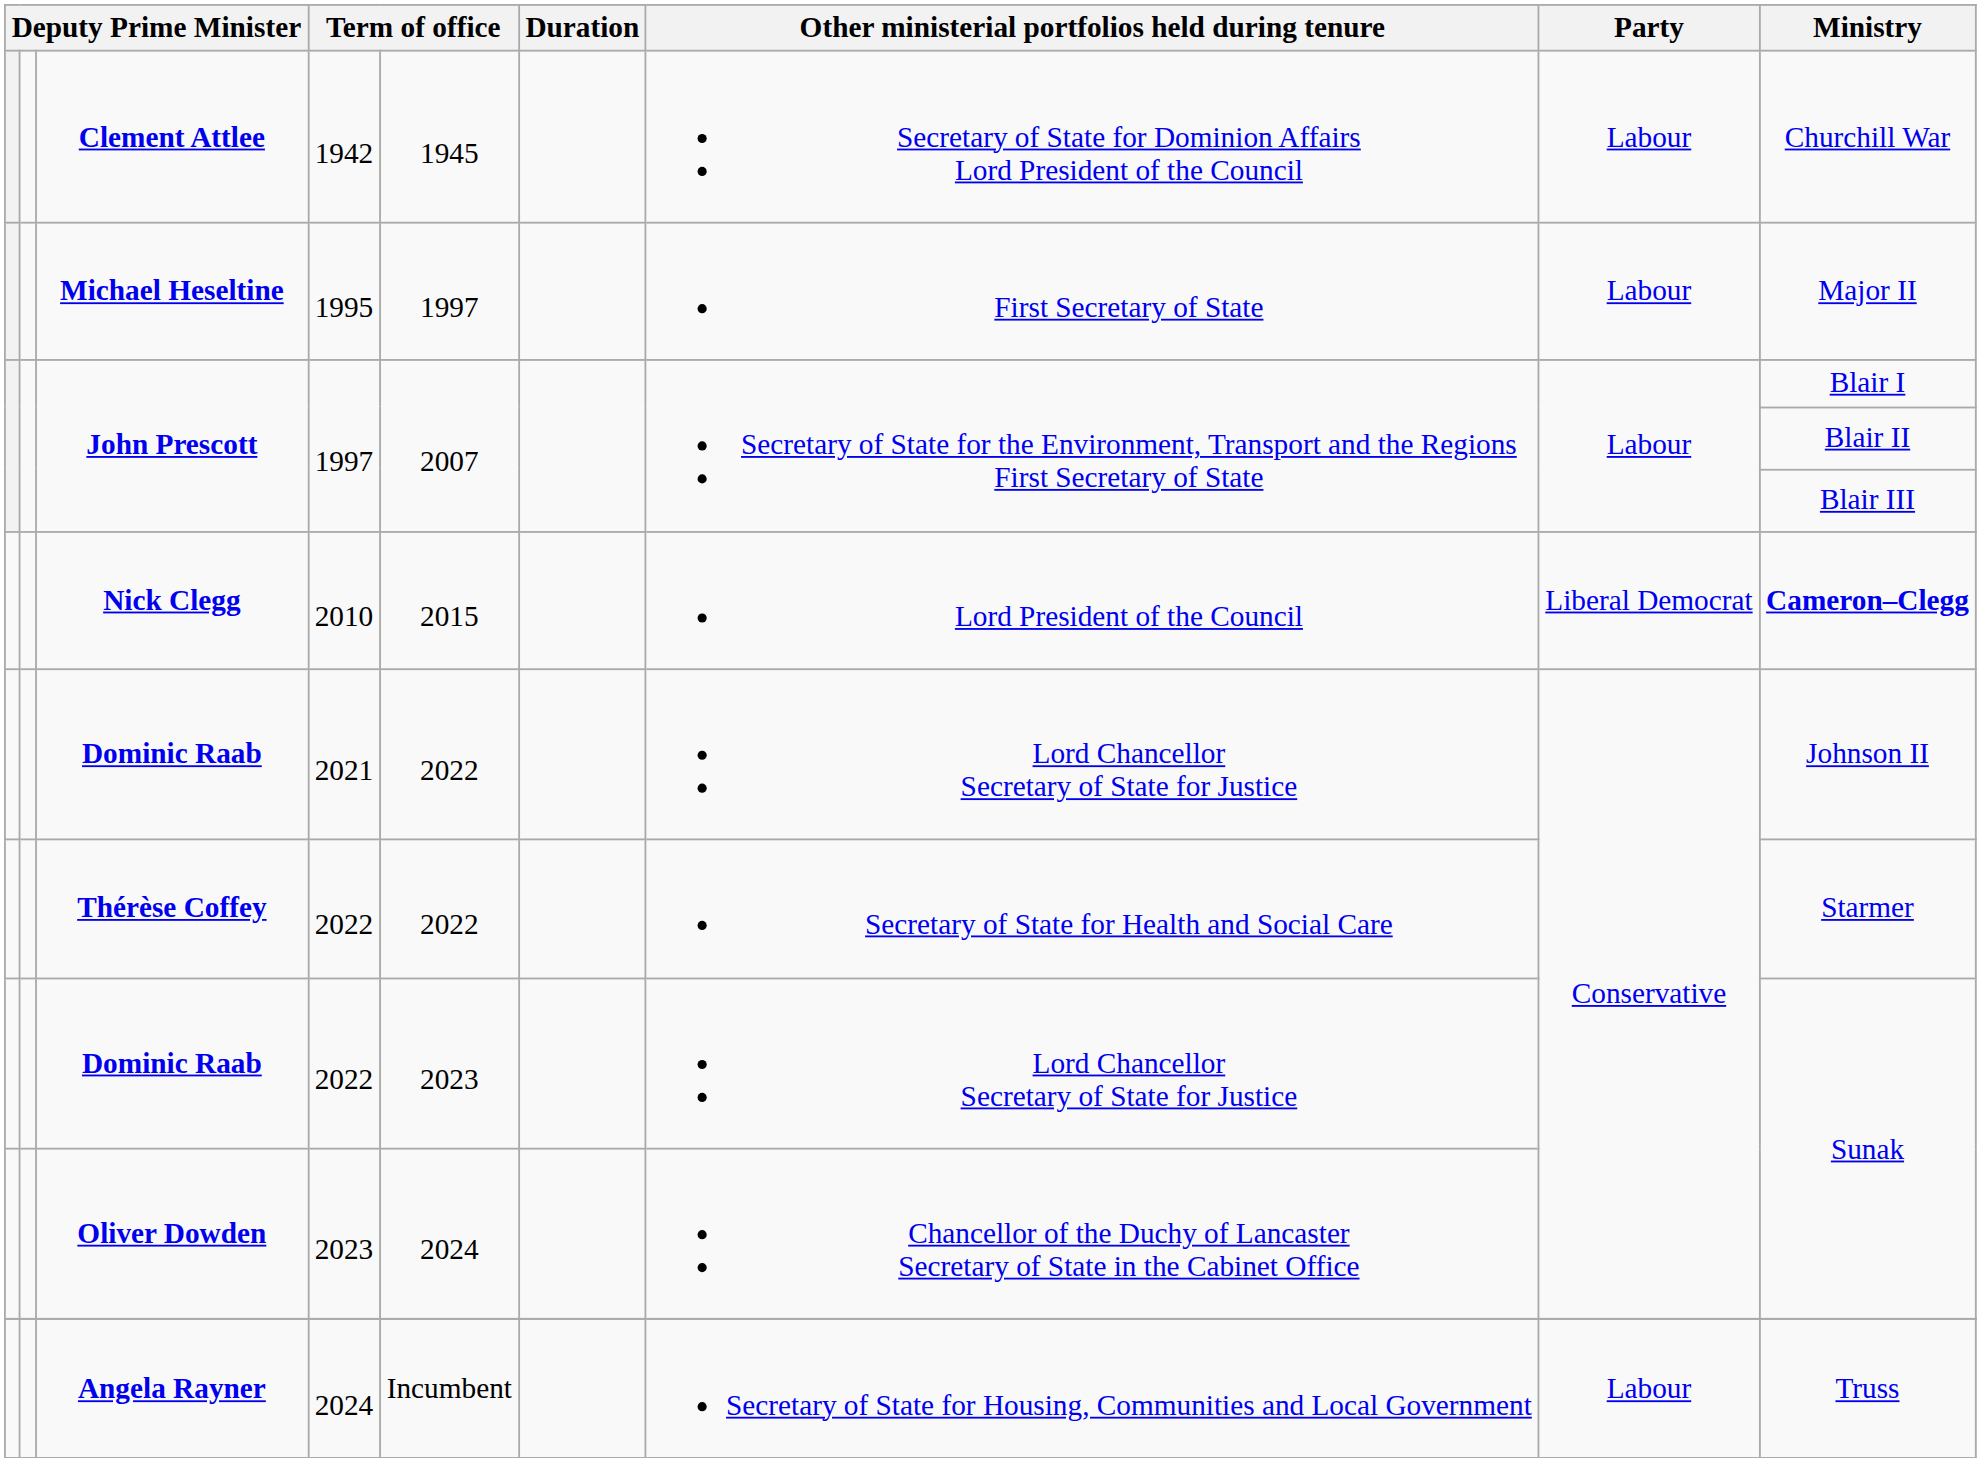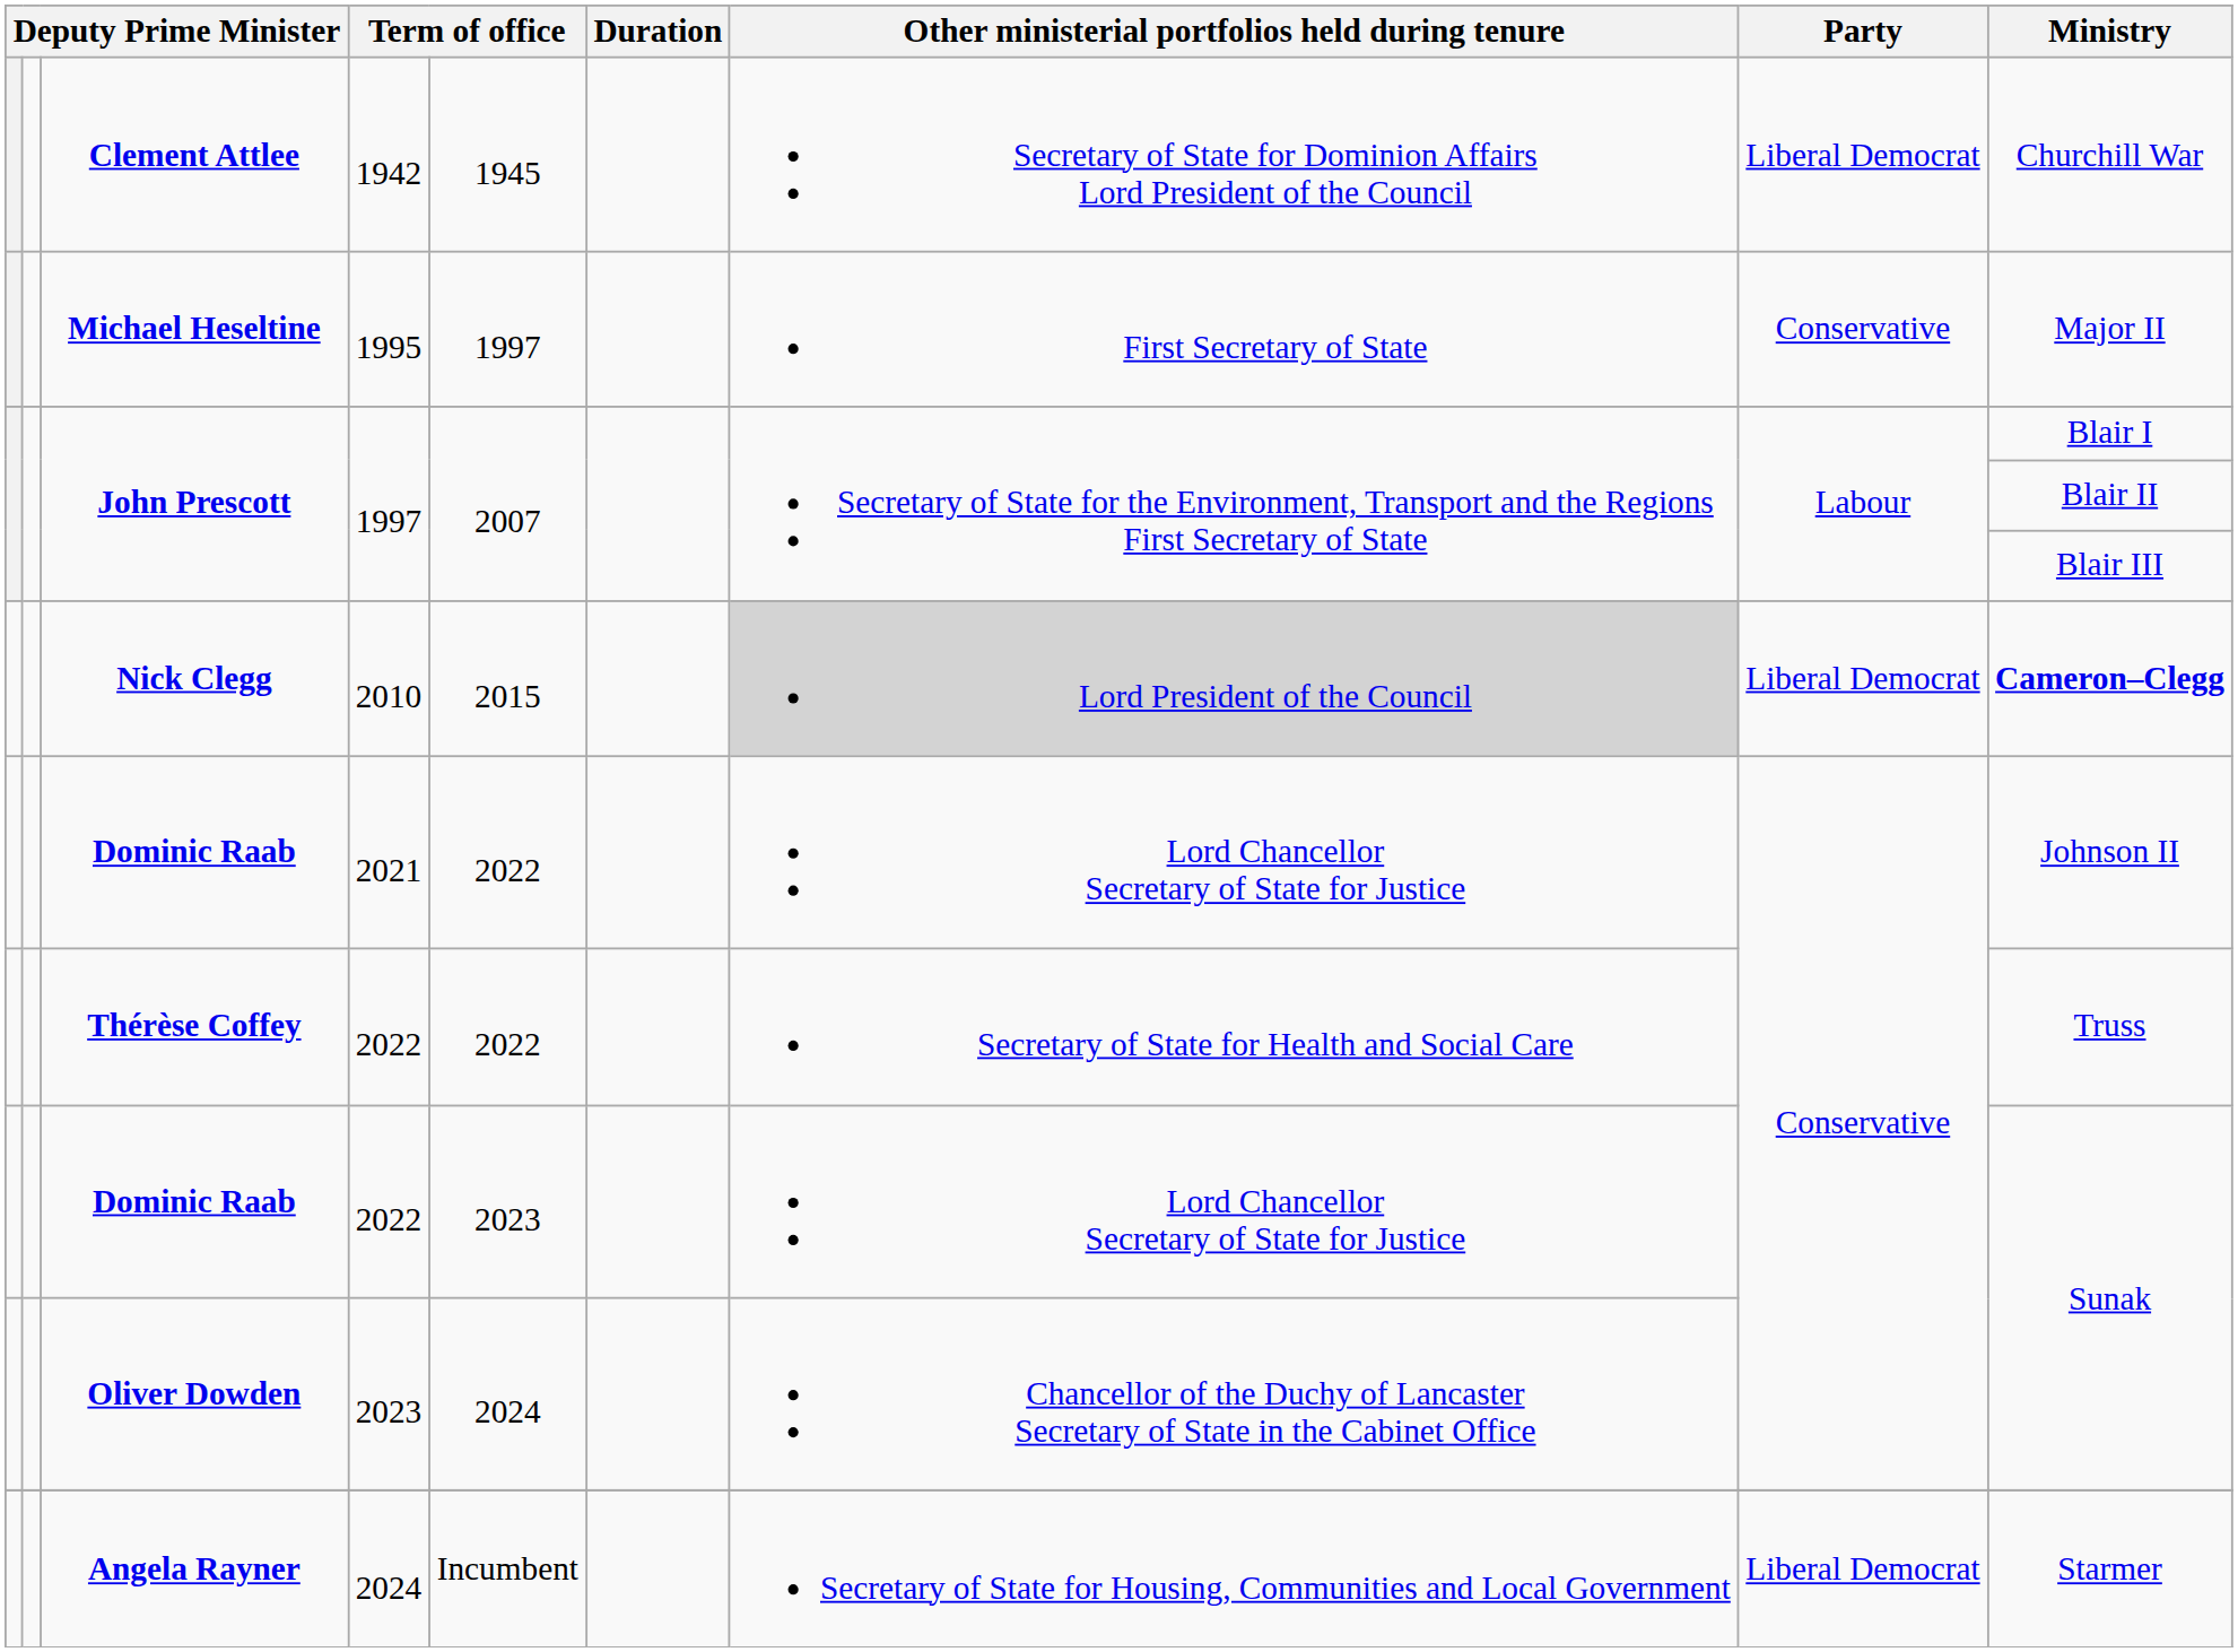Clement Attlee | Party: Labour -> Liberal Democrat
Michael Heseltine | Party: Labour -> Conservative
Nick Clegg | Other ministerial portfolios held during tenure: no background -> lightgrey background
Thérèse Coffey | Ministry: Starmer -> Truss
Angela Rayner | Party: Labour -> Liberal Democrat
Angela Rayner | Ministry: Truss -> Starmer
